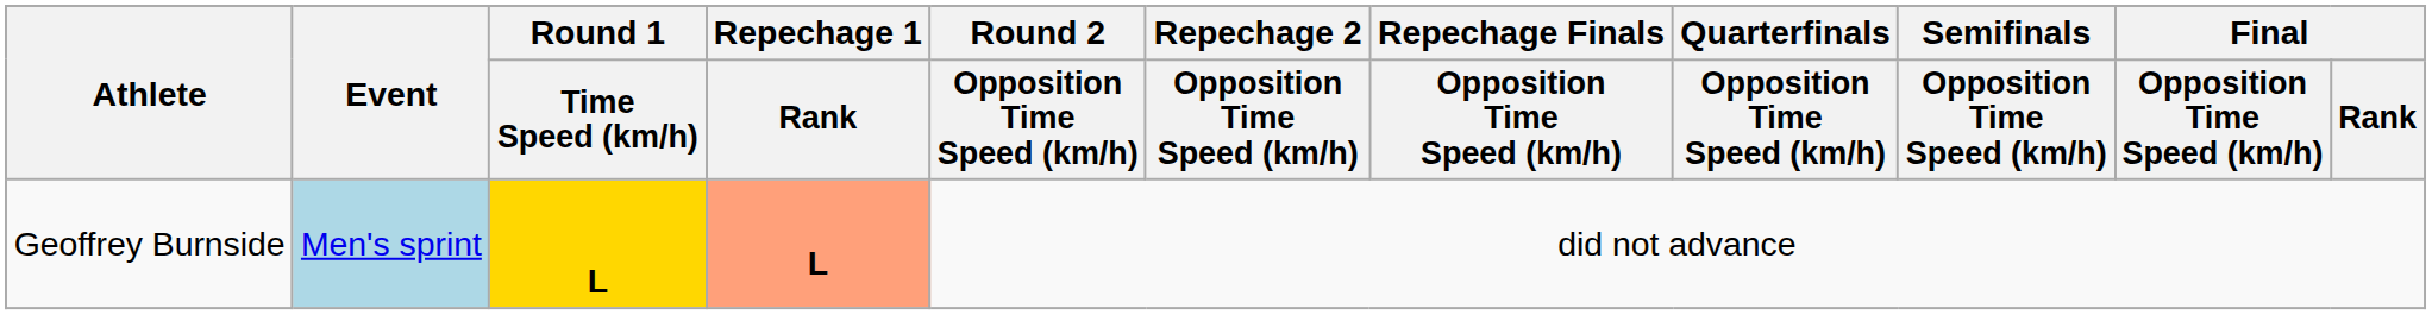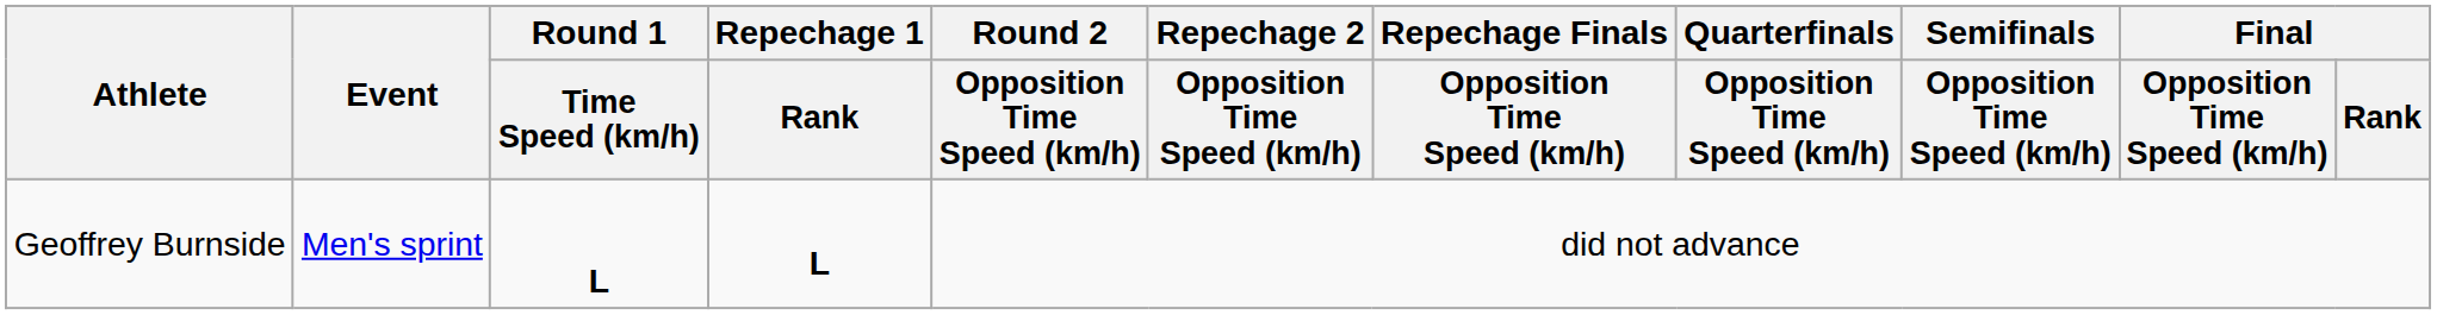Geoffrey Burnside | Event: lightblue background -> no background
Geoffrey Burnside | Round 1 / Time Speed (km/h): gold background -> no background
Geoffrey Burnside | Repechage 1 / Rank: lightsalmon background -> no background
